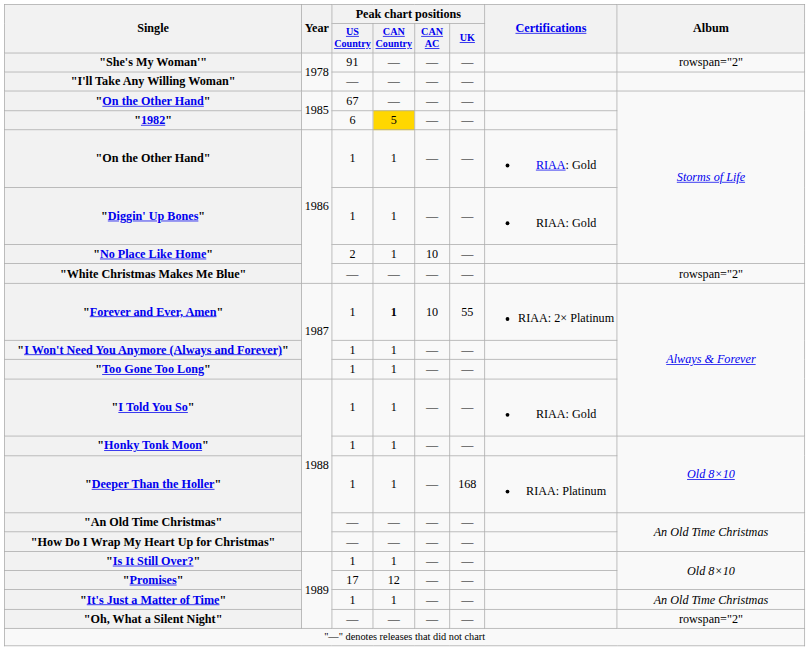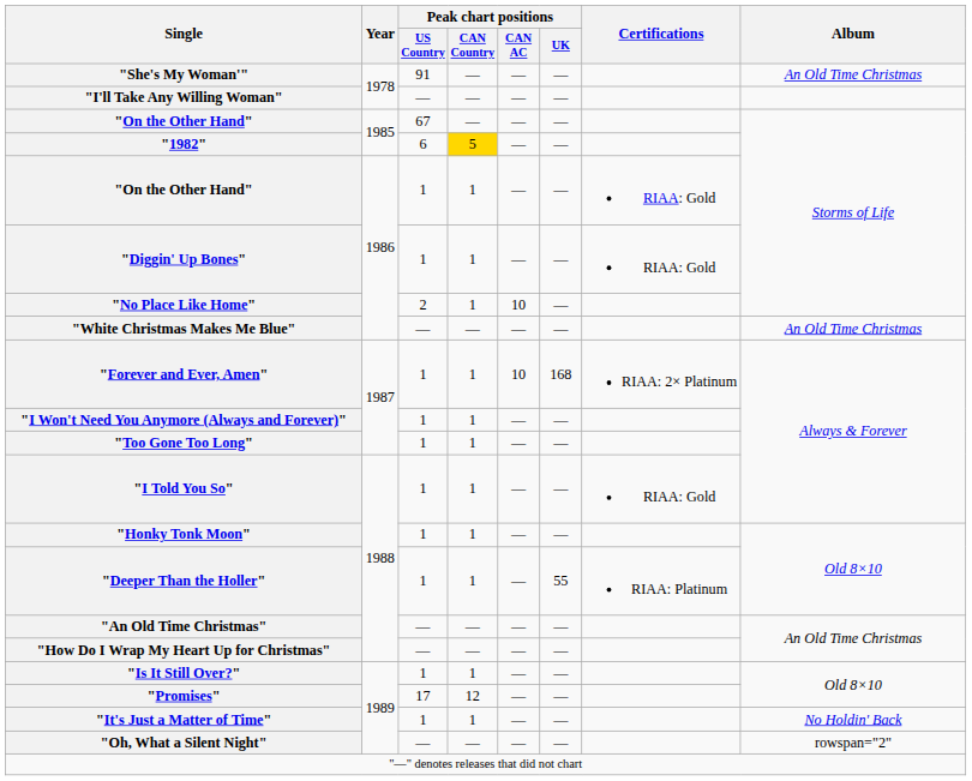"She's My Woman'" | Album: rowspan="2" -> An Old Time Christmas
"White Christmas Makes Me Blue" | Album: rowspan="2" -> An Old Time Christmas
"Forever and Ever, Amen" | Peak chart positions / CAN Country: bold -> normal
"Forever and Ever, Amen" | Peak chart positions / UK: 55 -> 168
"Deeper Than the Holler" | Peak chart positions / UK: 168 -> 55
"It's Just a Matter of Time" | Album: An Old Time Christmas -> No Holdin' Back
